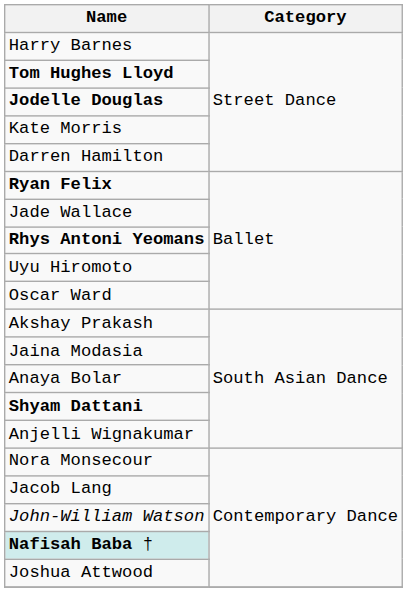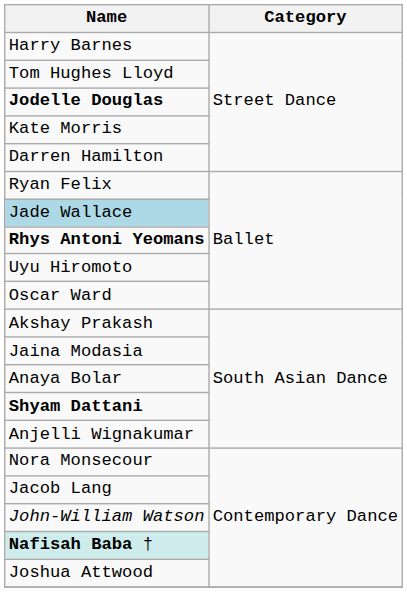Tom Hughes Lloyd | Name: bold -> normal
Ryan Felix | Name: bold -> normal
Jade Wallace | Name: no background -> lightblue background
